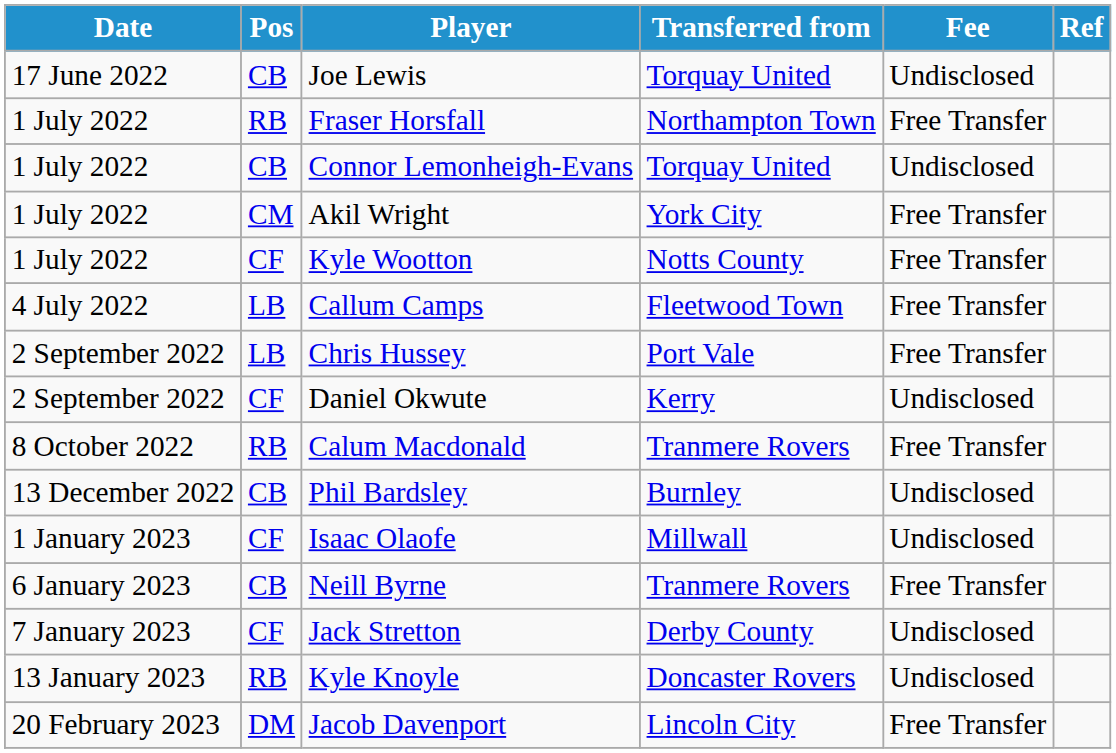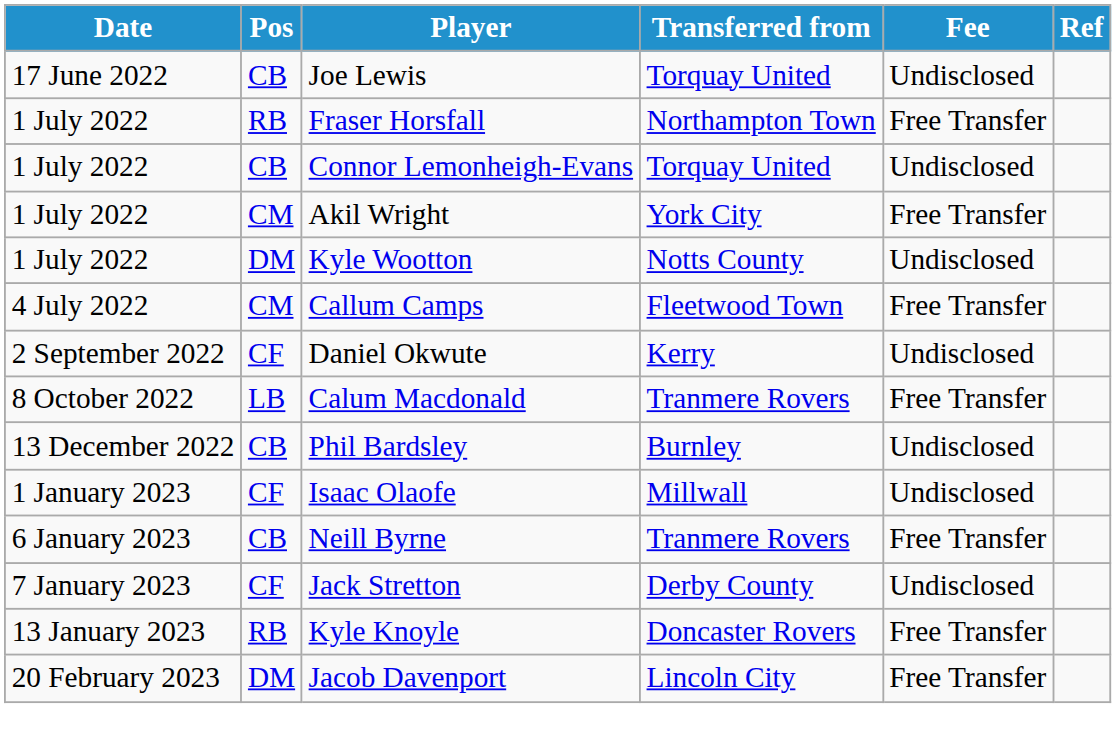Kyle Wootton | Pos: CF -> DM
Kyle Wootton | Fee: Free Transfer -> Undisclosed
Callum Camps | Pos: LB -> CM
- row: 2 September 2022 | LB | Chris Hussey | Port Vale | Free Transfer
Calum Macdonald | Pos: RB -> LB
Kyle Knoyle | Fee: Undisclosed -> Free Transfer
